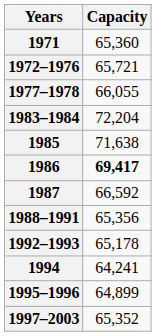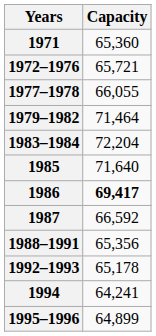+ row: 1979–1982 | 71,464
1985 | Capacity: 71,638 -> 71,640
- row: 1997–2003 | 65,352
